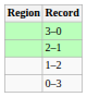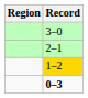1–2 | Record: no background -> gold background
0–3 | Record: normal -> bold
